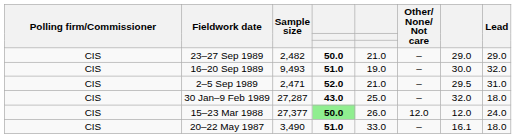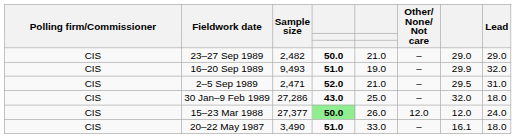16–20 Sep 1989 | column 7: 30.0 -> 29.9
30 Jan–9 Feb 1989 | Sample size: 27,287 -> 27,286
